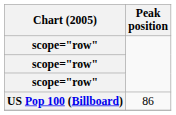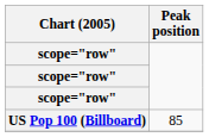US Pop 100 (Billboard) | Peak position: 86 -> 85
